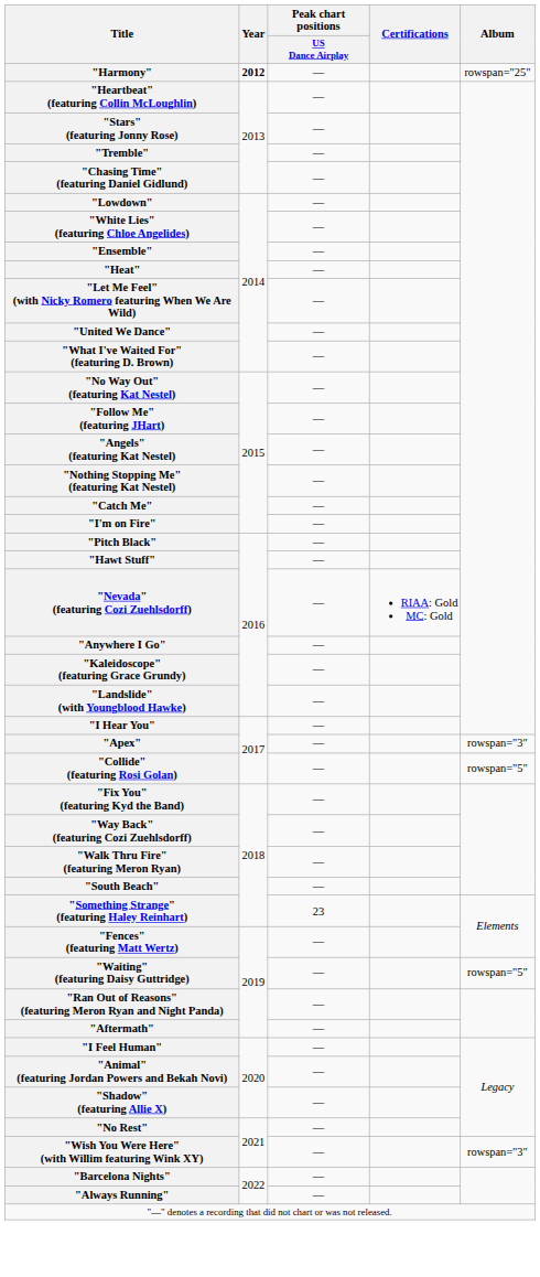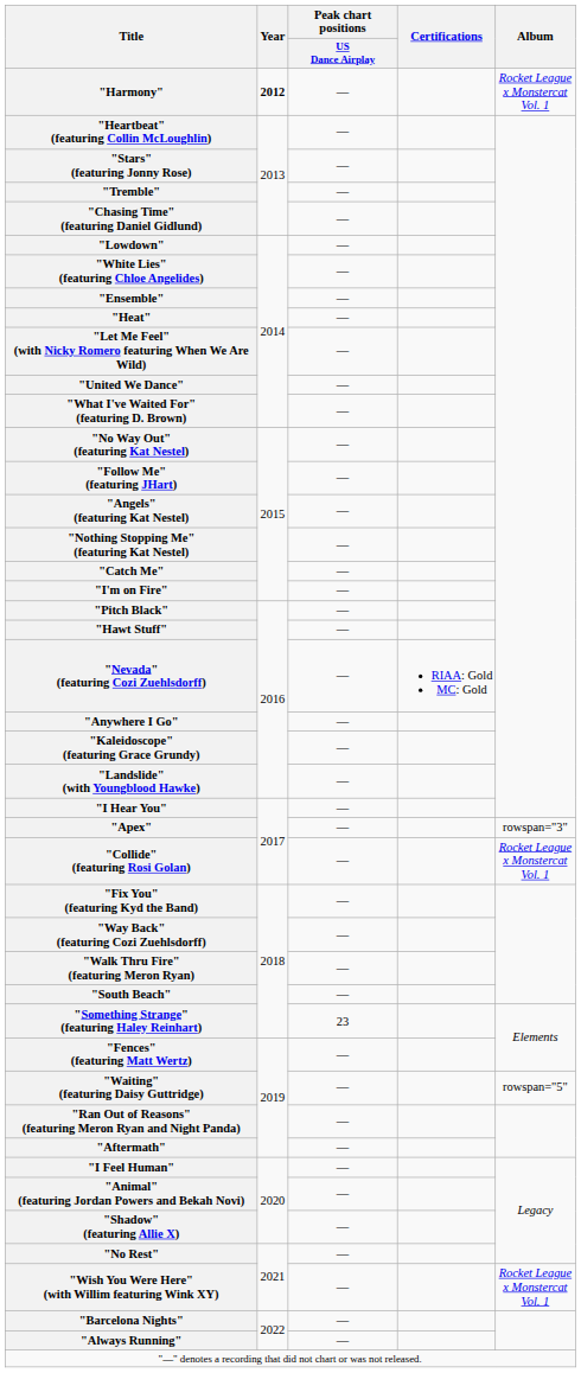"Harmony" | Album: rowspan="25" -> Rocket League x Monstercat Vol. 1
"Collide" (featuring Rosi Golan) | Album: rowspan="5" -> Rocket League x Monstercat Vol. 1
"Wish You Were Here" (with Willim featuring Wink XY) | Album: rowspan="3" -> Rocket League x Monstercat Vol. 1
